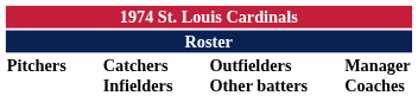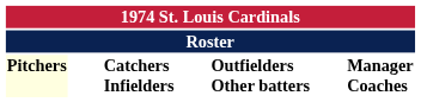Pitchers | column 1: no background -> lightyellow background
